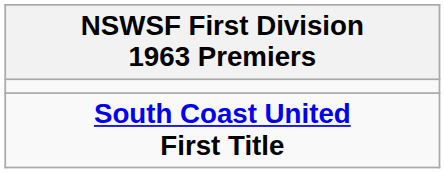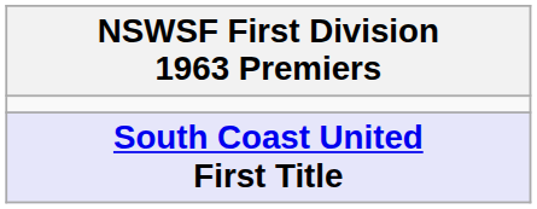row 3 | column 1: no background -> lavender background
